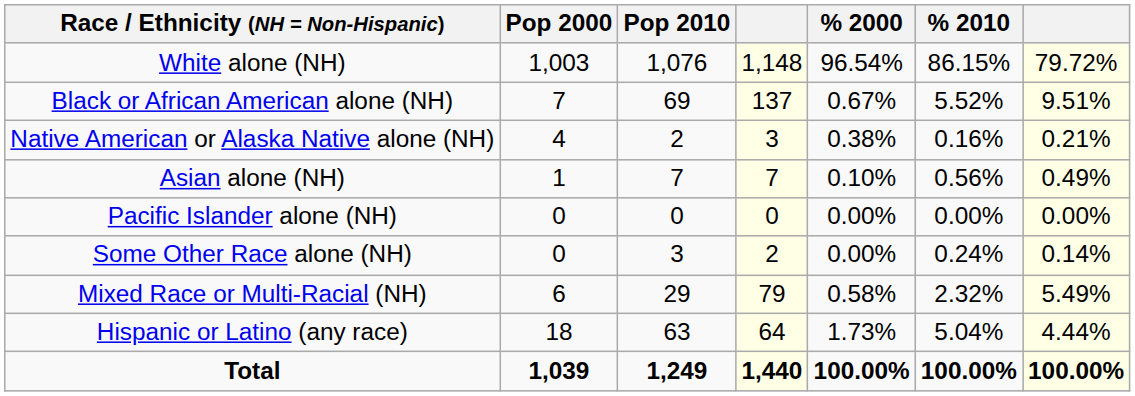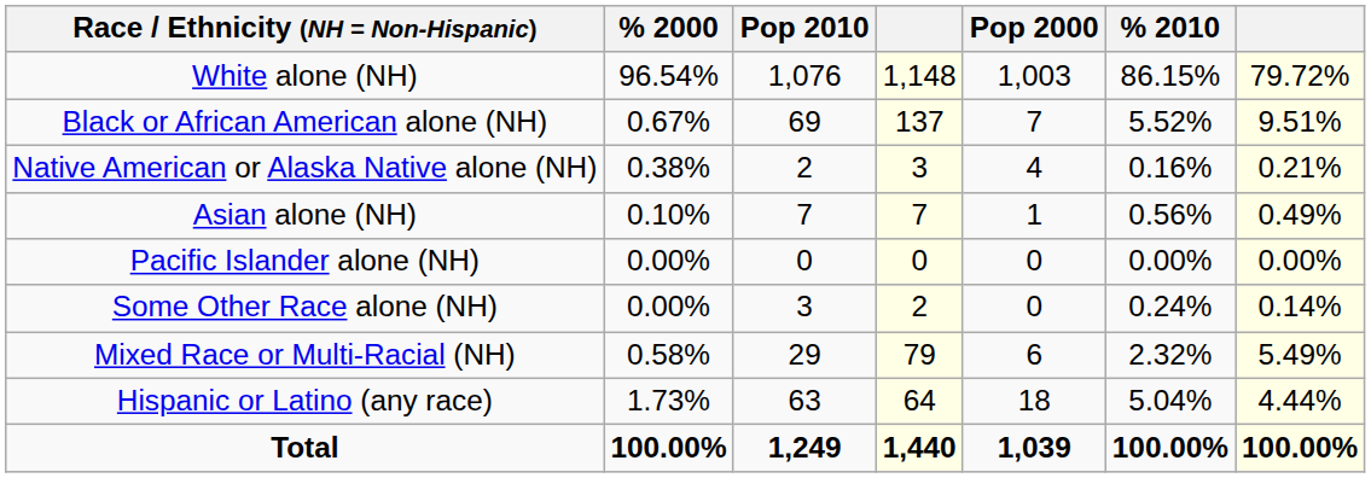columns swapped: Pop 2000 <-> % 2000
